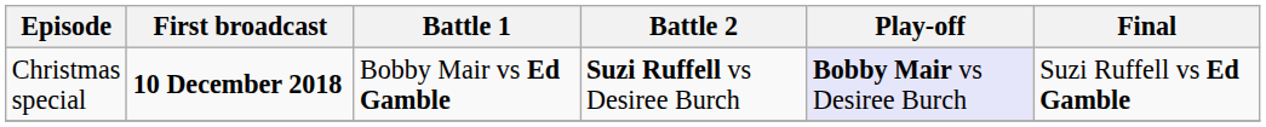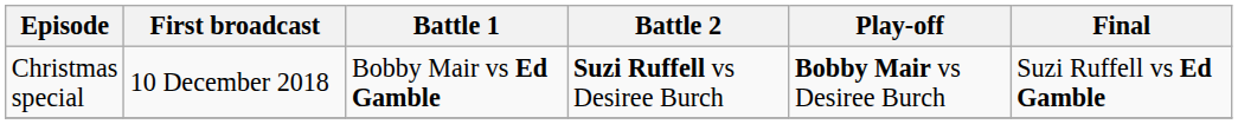Christmas special | First broadcast: bold -> normal
Christmas special | Play-off: lavender background -> no background
